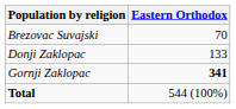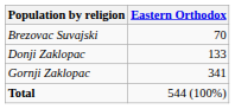Gornji Zaklopac | Eastern Orthodox: bold -> normal
